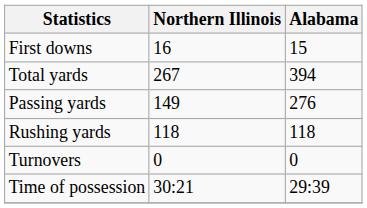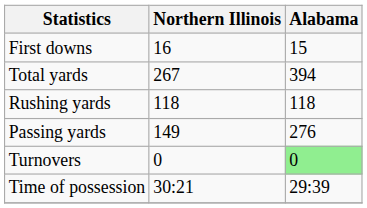rows swapped: Rushing yards <-> Passing yards
Turnovers | Alabama: no background -> lightgreen background
